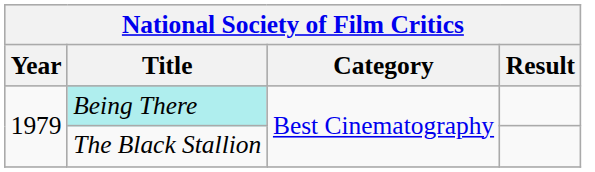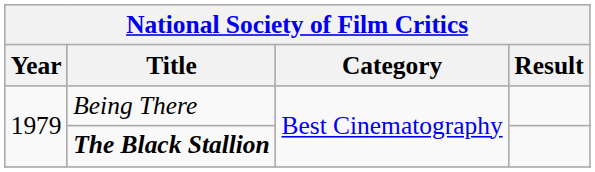Being There | Title: paleturquoise background -> no background
The Black Stallion | Title: normal -> bold
